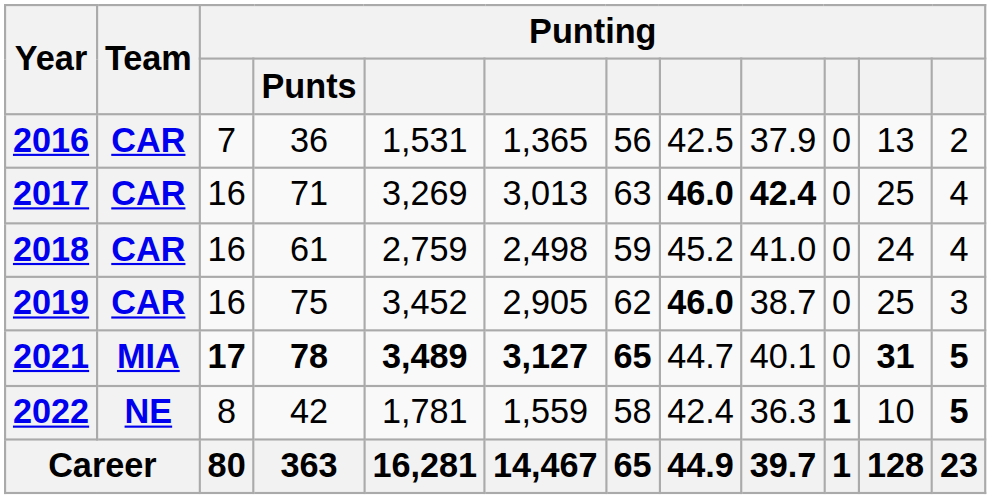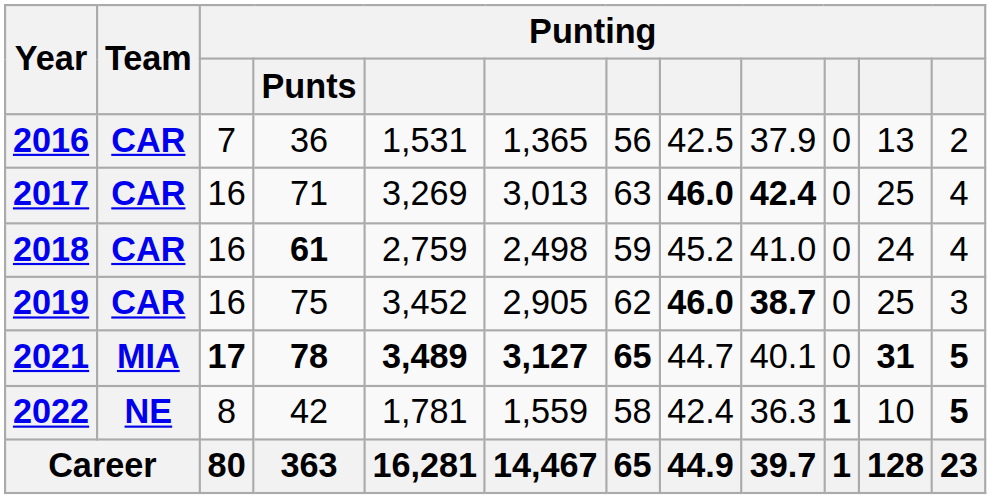2018 | Punting / Punts: normal -> bold
2019 | column 9: normal -> bold
